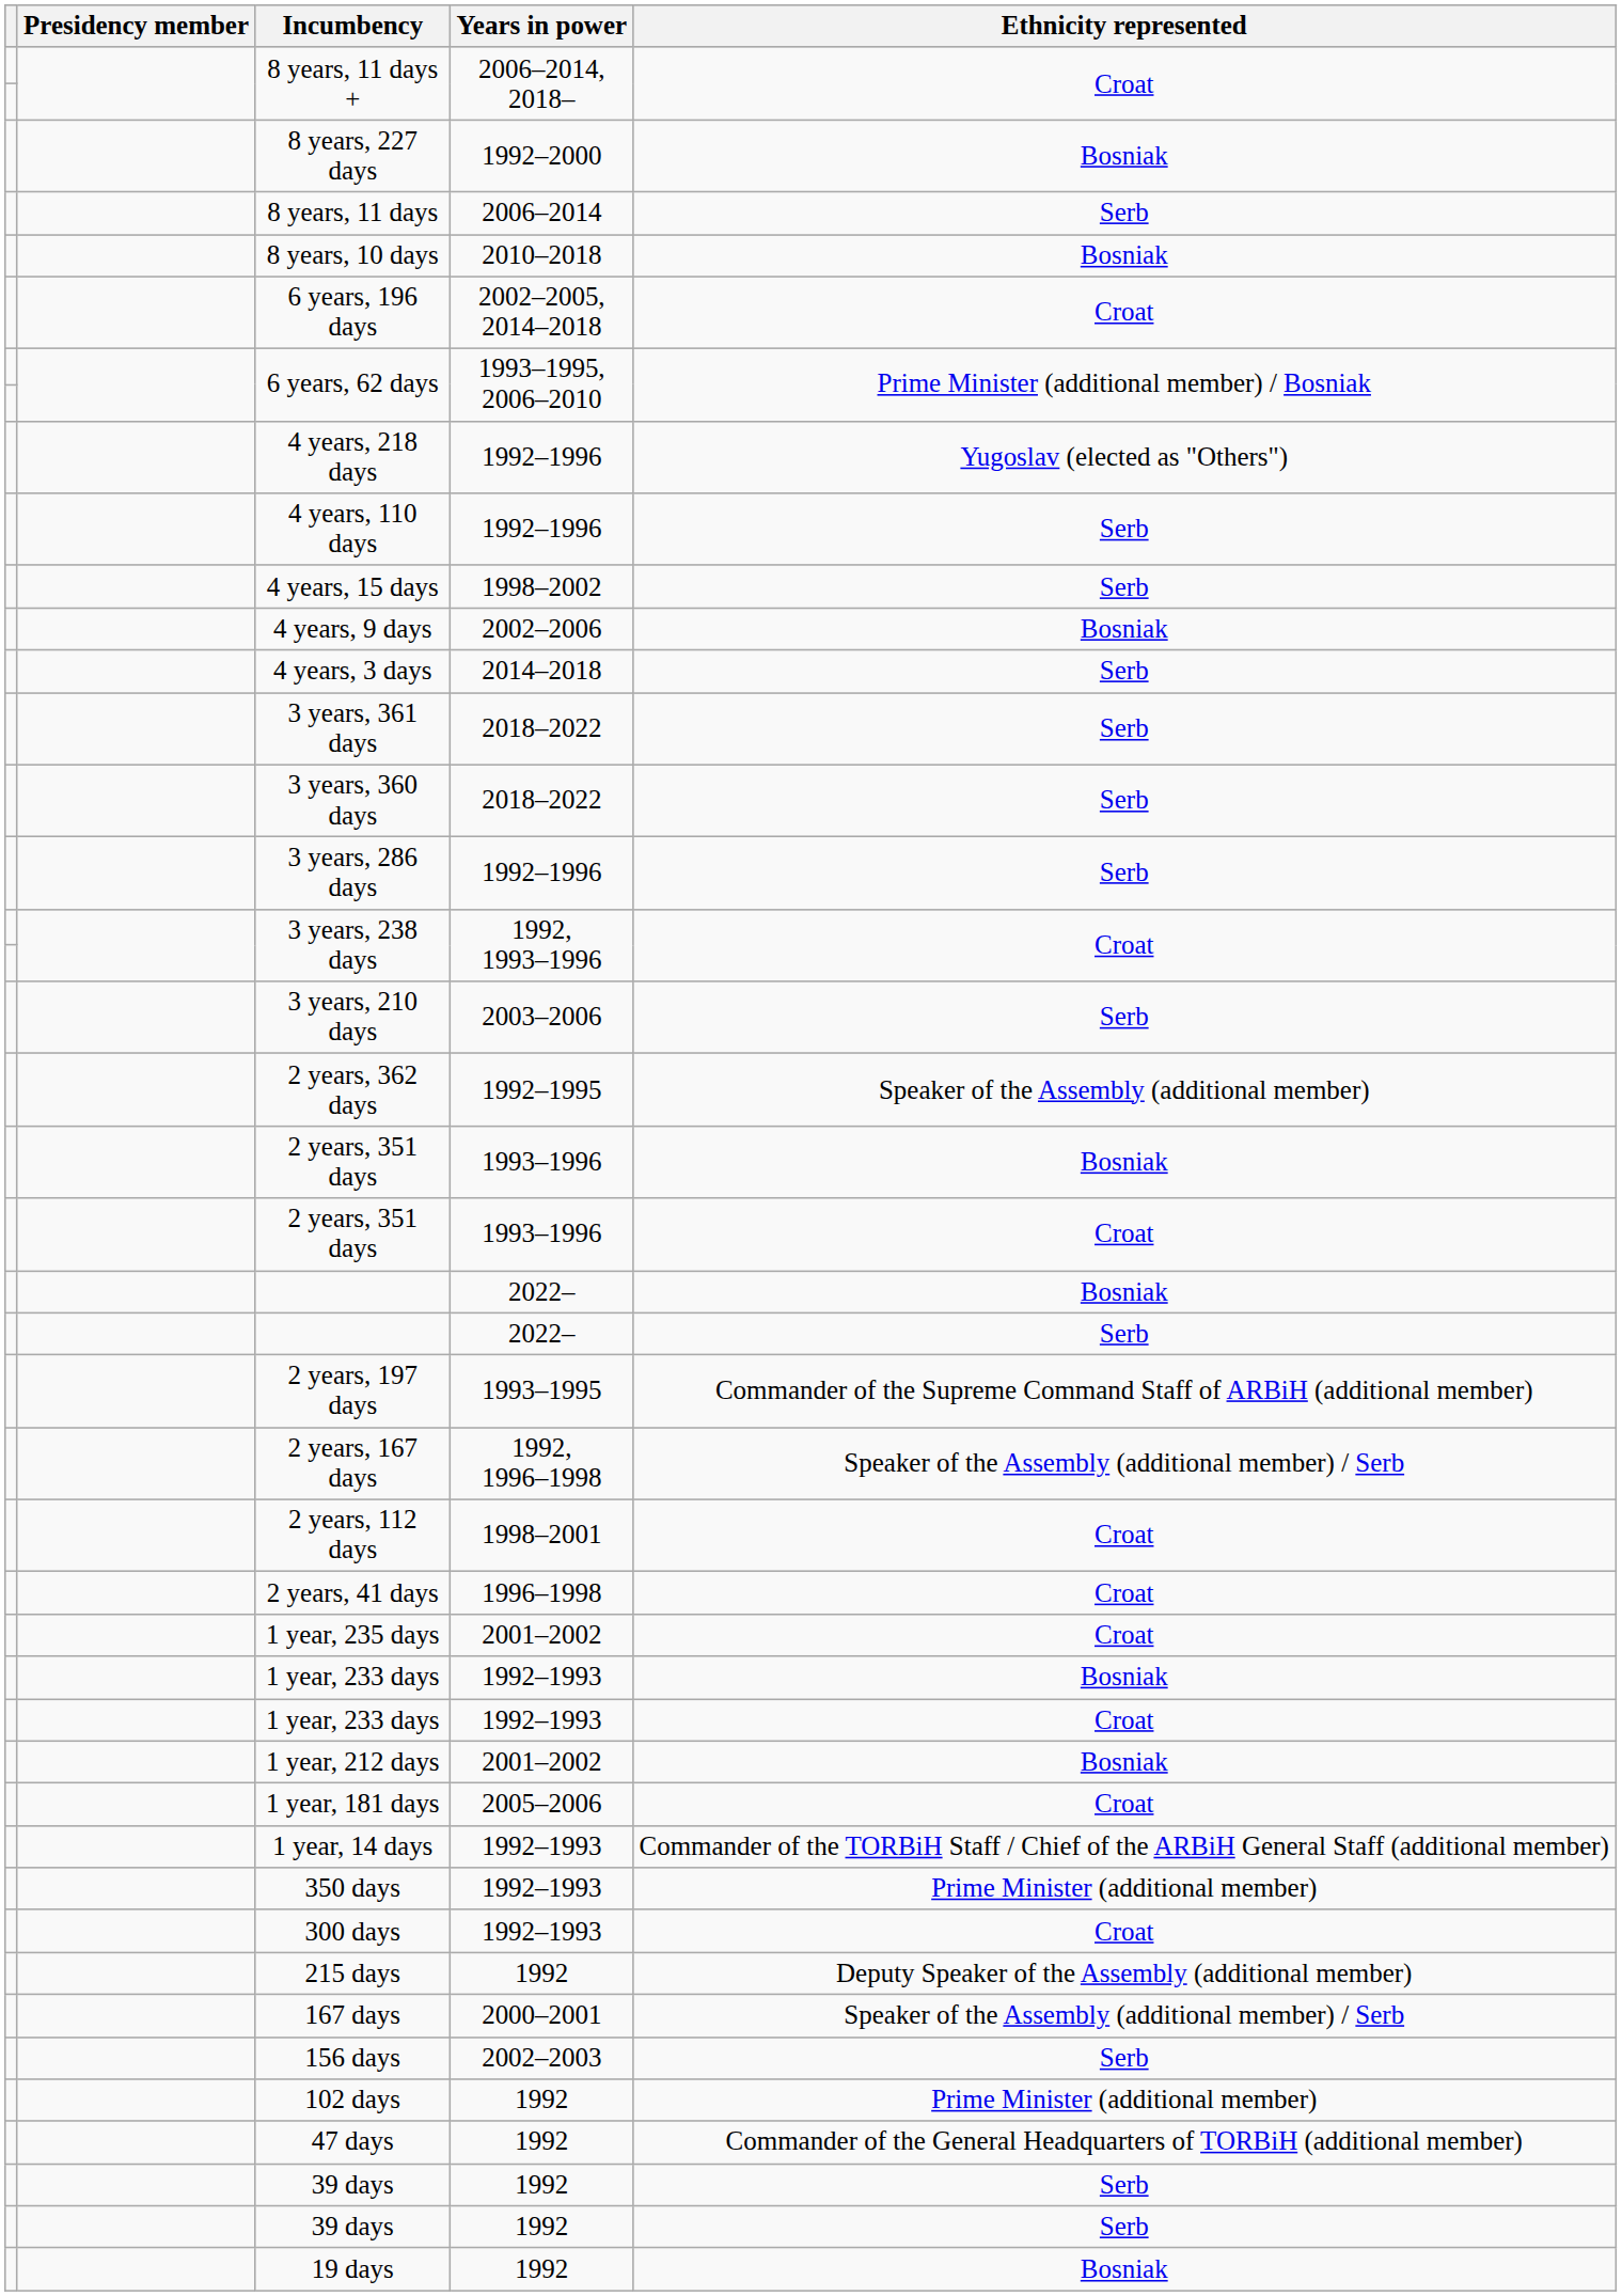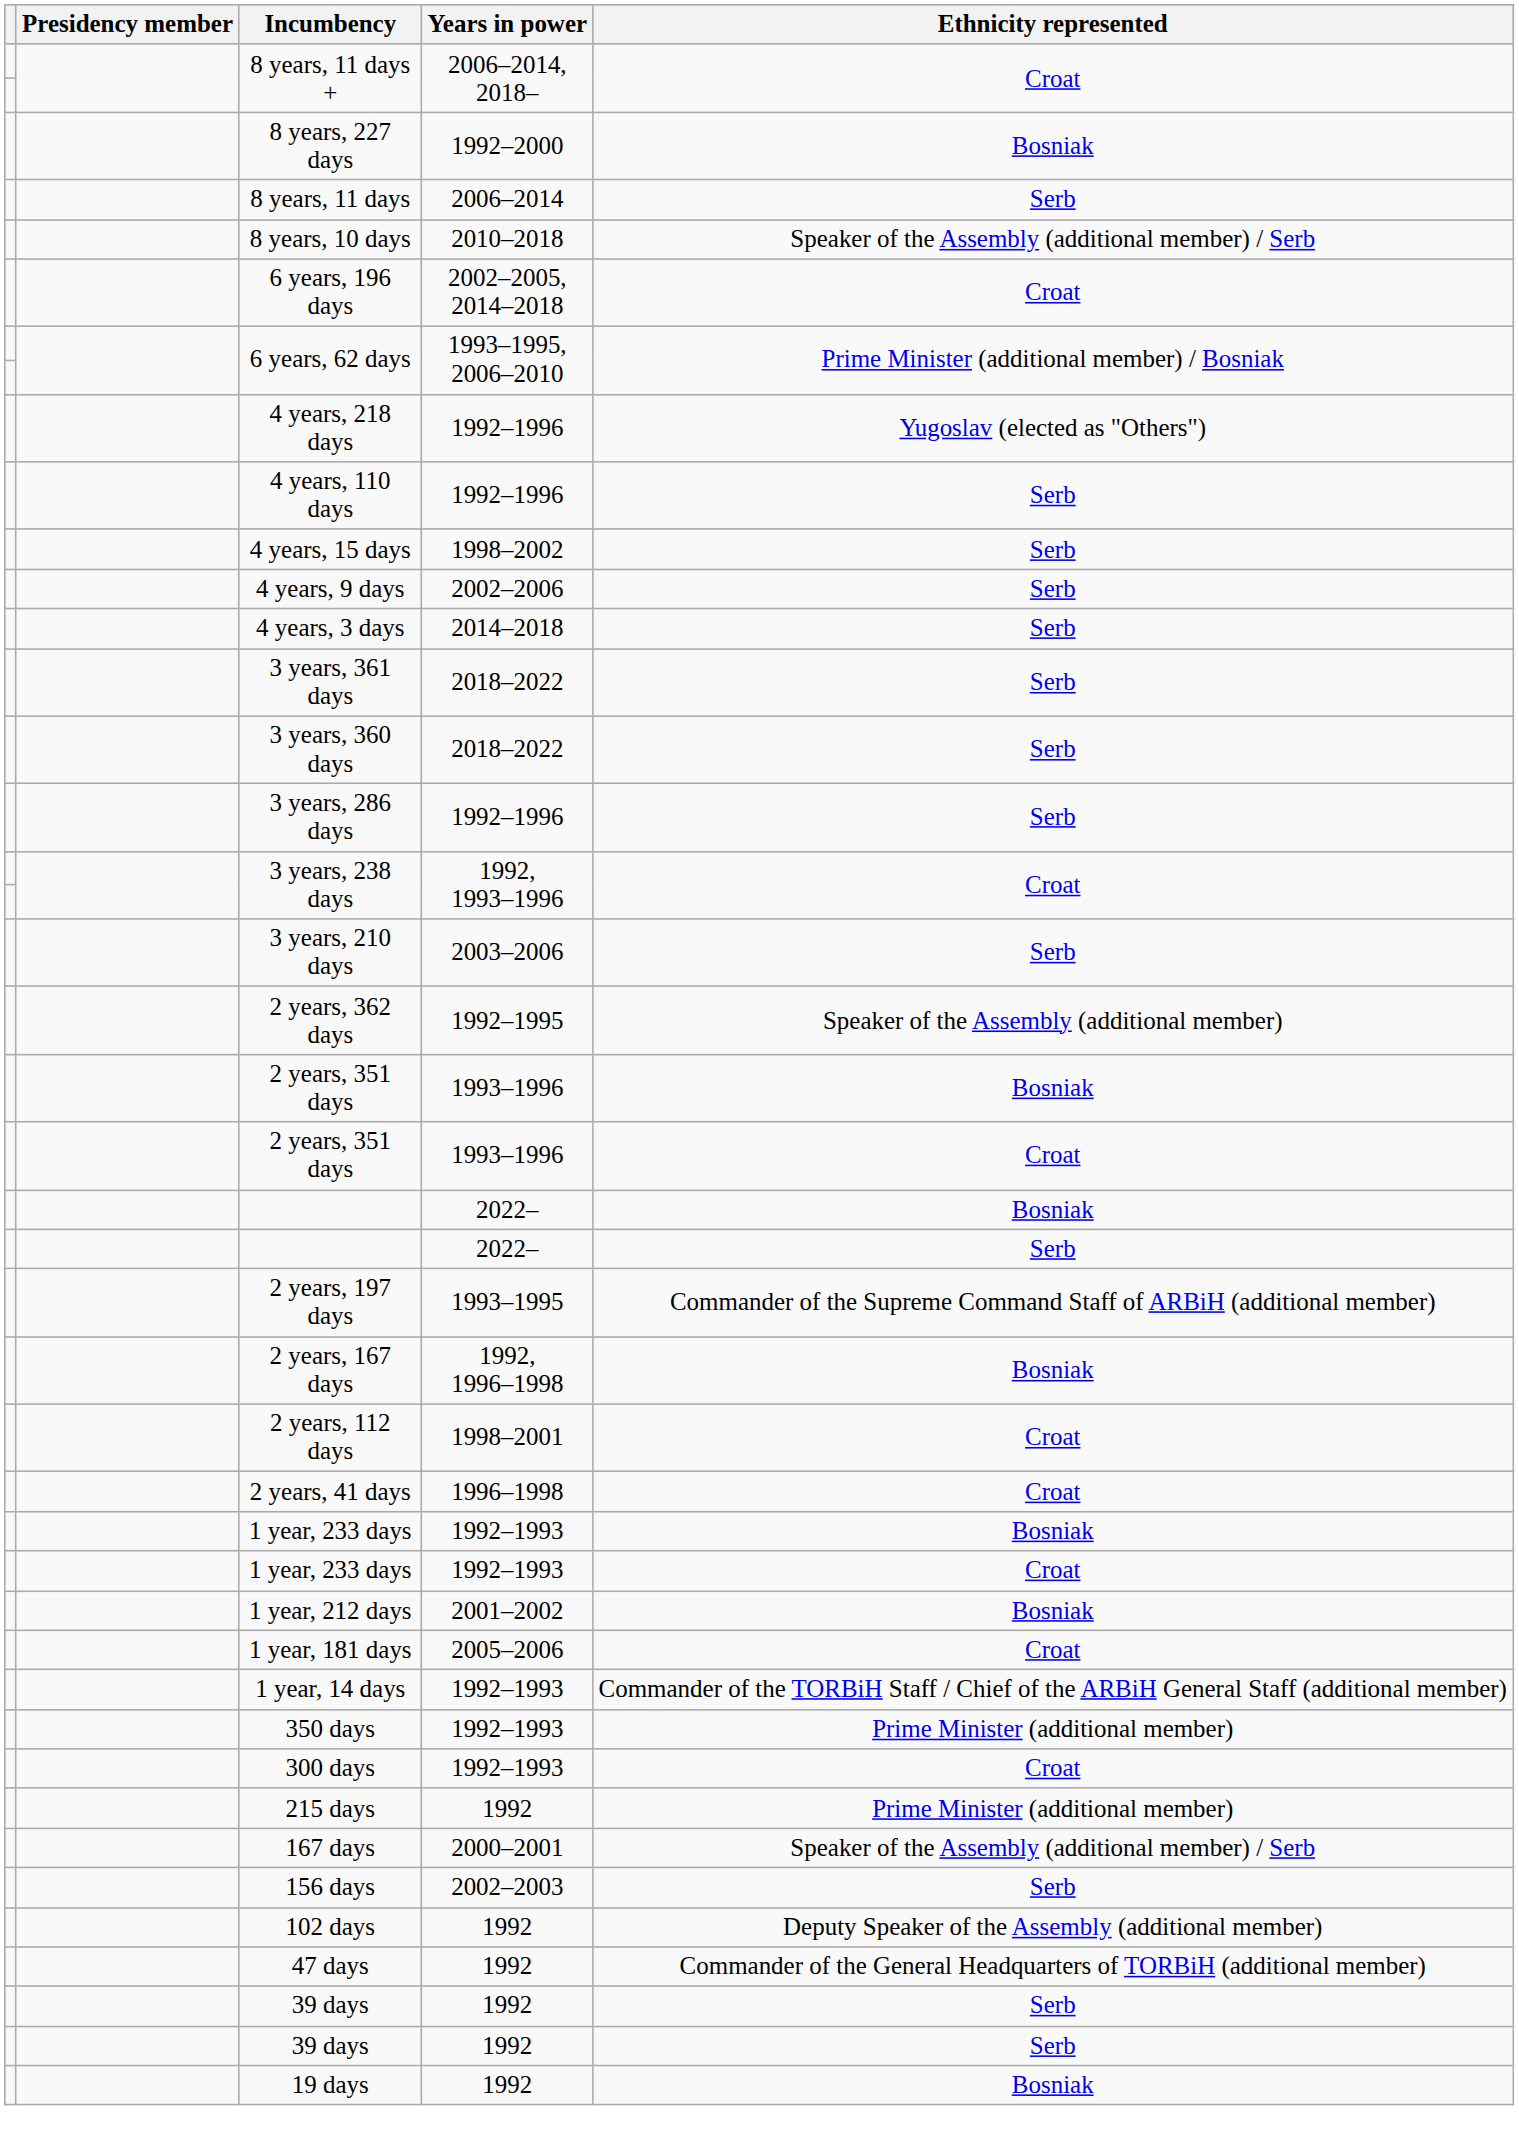8 years, 10 days | Ethnicity represented: Bosniak -> Speaker of the Assembly (additional member) / Serb
4 years, 9 days | Ethnicity represented: Bosniak -> Serb
2 years, 167 days | Ethnicity represented: Speaker of the Assembly (additional member) / Serb -> Bosniak
- row: 1 year, 235 days | 2001–2002 | Croat
215 days | Ethnicity represented: Deputy Speaker of the Assembly (additional member) -> Prime Minister (additional member)
102 days | Ethnicity represented: Prime Minister (additional member) -> Deputy Speaker of the Assembly (additional member)
